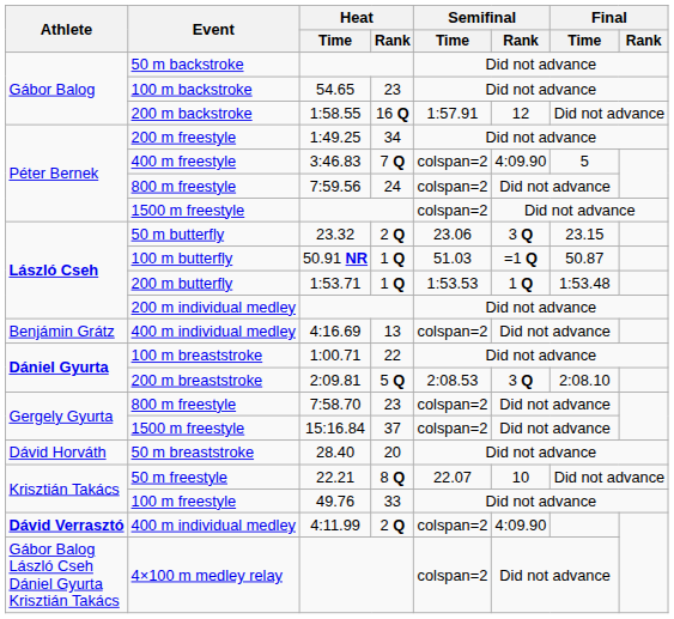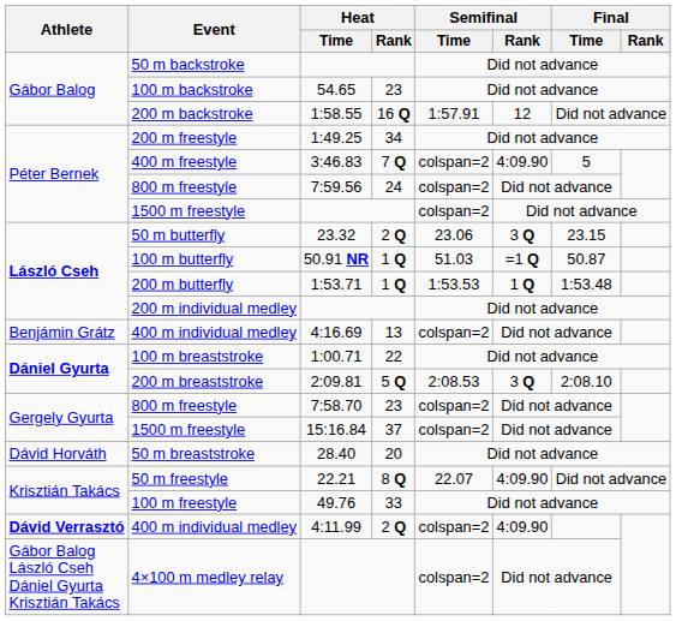50 m freestyle | Semifinal / Rank: 10 -> 4:09.90
